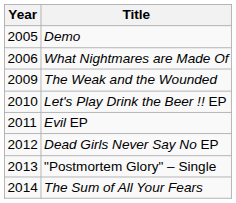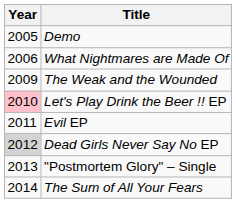Let's Play Drink the Beer !! EP | Year: no background -> pink background
Dead Girls Never Say No EP | Year: no background -> lightgrey background
